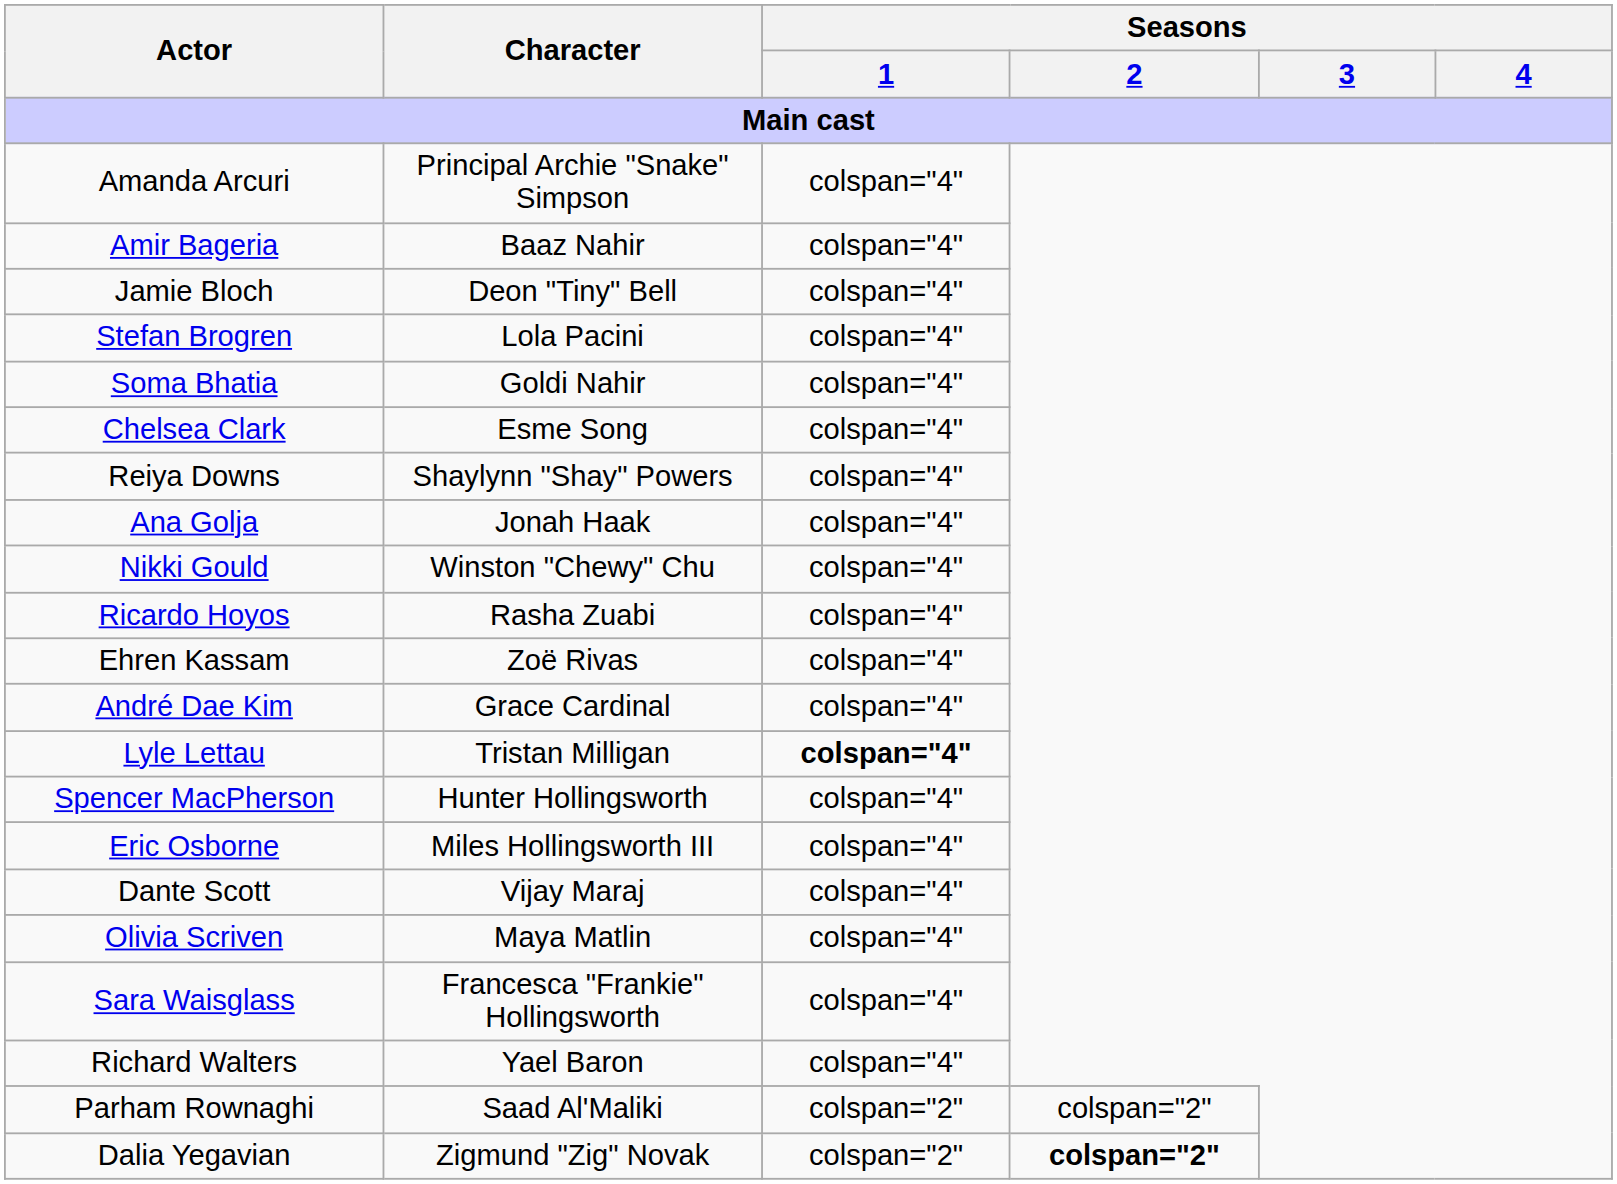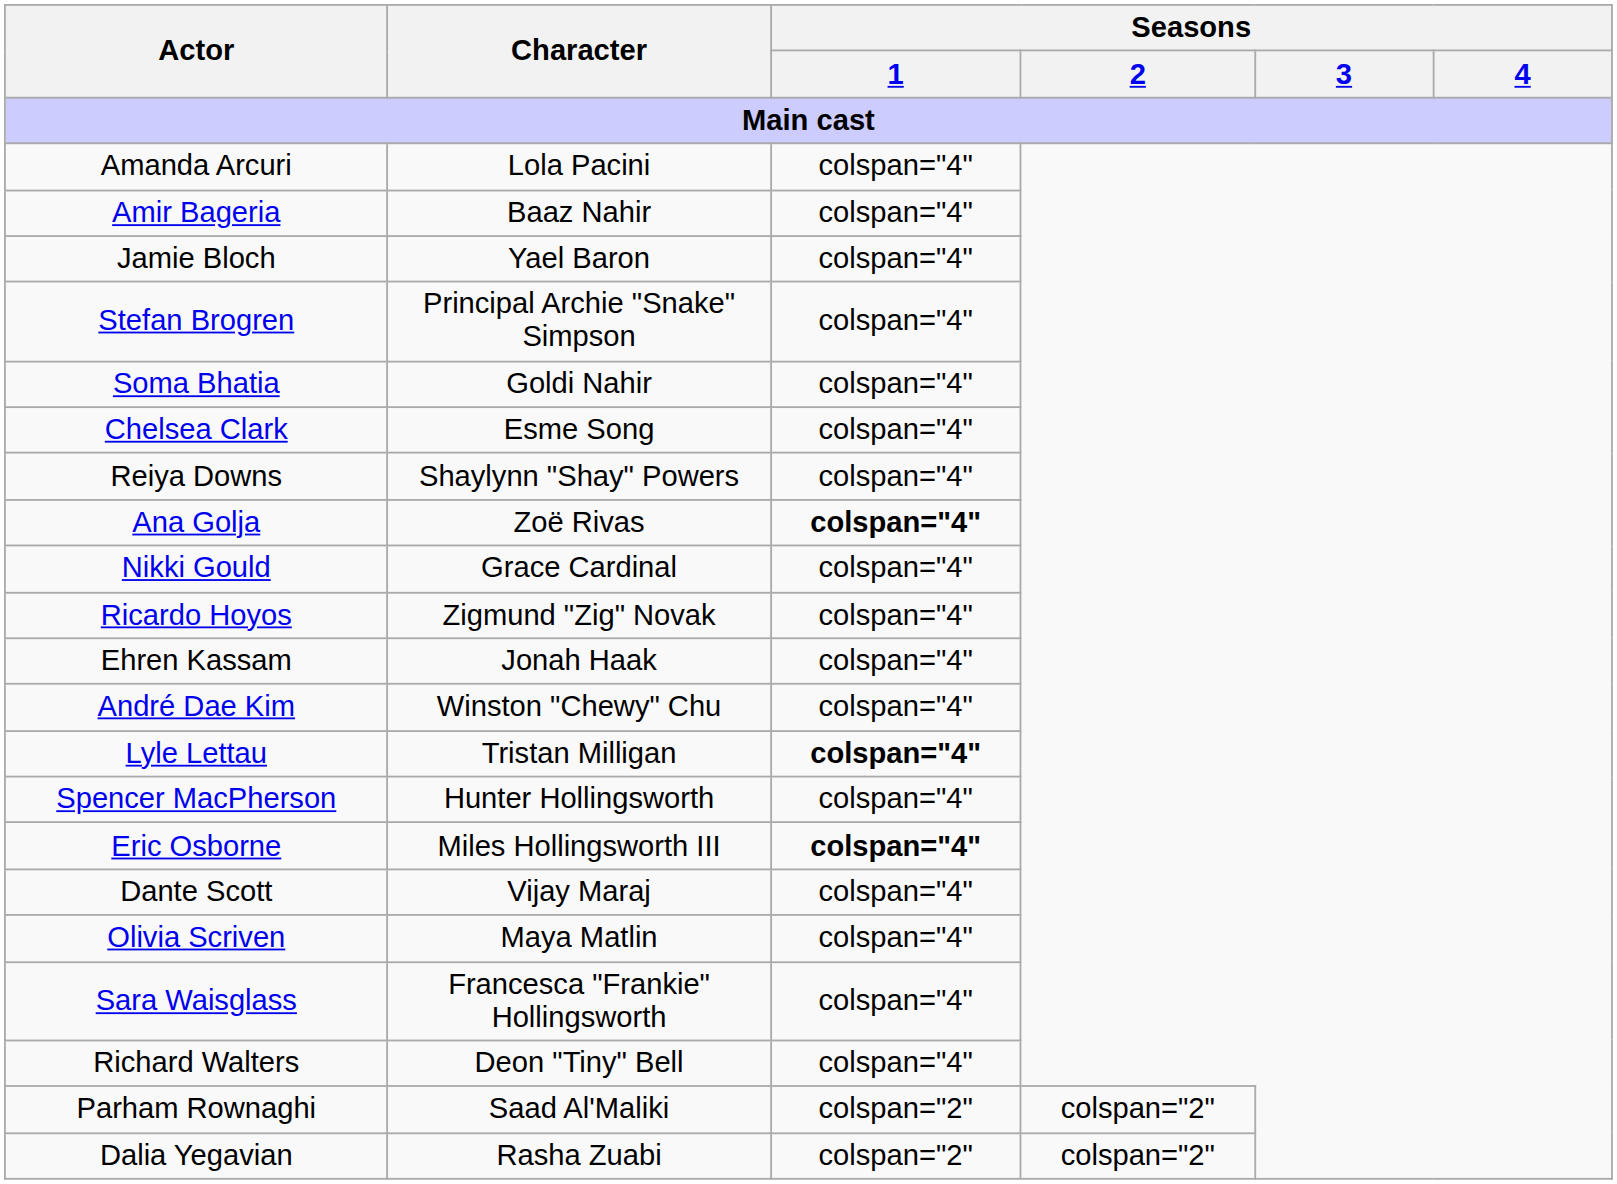Amanda Arcuri | Character: Principal Archie "Snake" Simpson -> Lola Pacini
Jamie Bloch | Character: Deon "Tiny" Bell -> Yael Baron
Stefan Brogren | Character: Lola Pacini -> Principal Archie "Snake" Simpson
Ana Golja | Character: Jonah Haak -> Zoë Rivas
Ana Golja | Seasons / 1: normal -> bold
Nikki Gould | Character: Winston "Chewy" Chu -> Grace Cardinal
Ricardo Hoyos | Character: Rasha Zuabi -> Zigmund "Zig" Novak
Ehren Kassam | Character: Zoë Rivas -> Jonah Haak
André Dae Kim | Character: Grace Cardinal -> Winston "Chewy" Chu
Eric Osborne | Seasons / 1: normal -> bold
Richard Walters | Character: Yael Baron -> Deon "Tiny" Bell
Dalia Yegavian | Character: Zigmund "Zig" Novak -> Rasha Zuabi
Dalia Yegavian | Seasons / 2: bold -> normal
